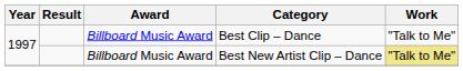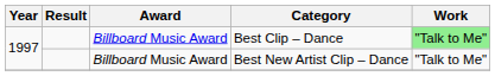Best Clip – Dance | Work: no background -> lightgreen background
Best New Artist Clip – Dance | Work: khaki background -> no background
